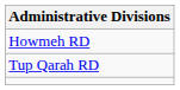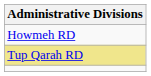row 3 | column 1: no background -> khaki background
